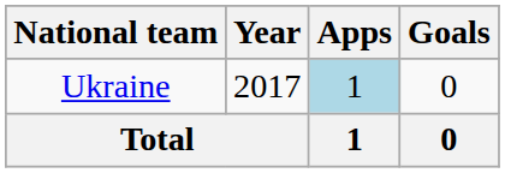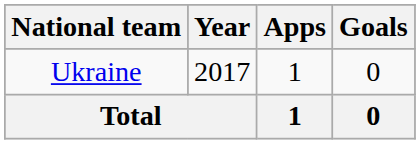Ukraine | Apps: lightblue background -> no background
